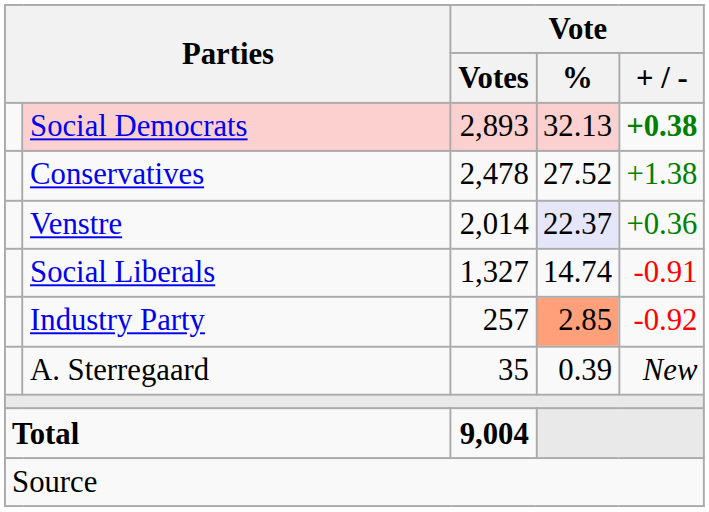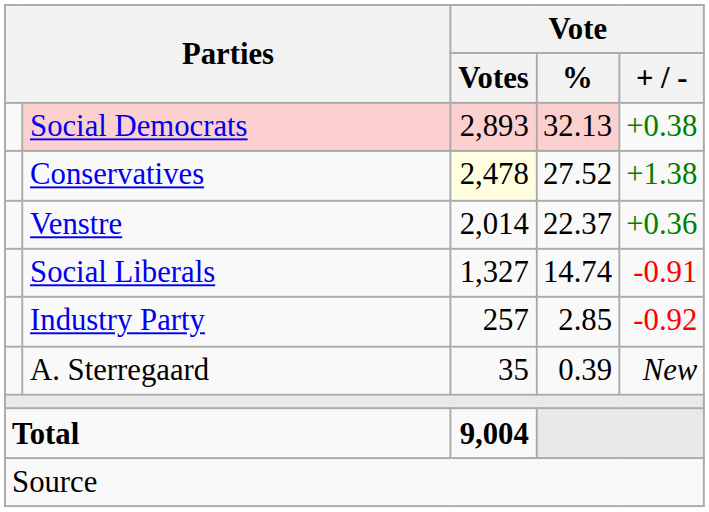Social Democrats | Vote / + / -: bold -> normal
Conservatives | Vote / Votes: no background -> lightyellow background
Venstre | Vote / %: lavender background -> no background
Industry Party | Vote / %: lightsalmon background -> no background
